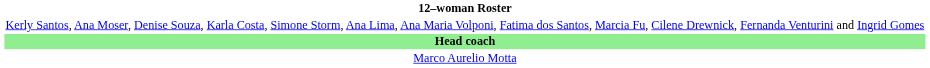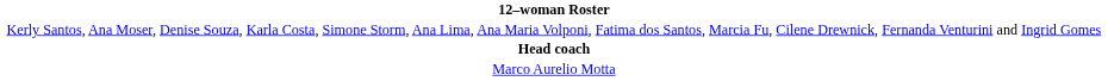row 3 | column 1: lightgreen background -> no background
